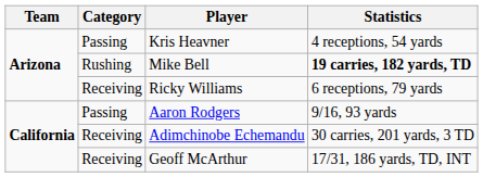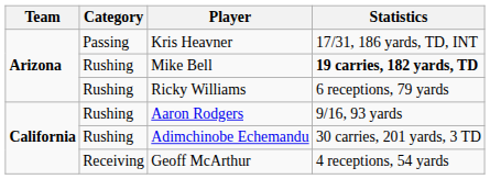Kris Heavner | Statistics: 4 receptions, 54 yards -> 17/31, 186 yards, TD, INT
Ricky Williams | Category: Receiving -> Rushing
Aaron Rodgers | Category: Passing -> Rushing
Adimchinobe Echemandu | Category: Receiving -> Rushing
Geoff McArthur | Statistics: 17/31, 186 yards, TD, INT -> 4 receptions, 54 yards
